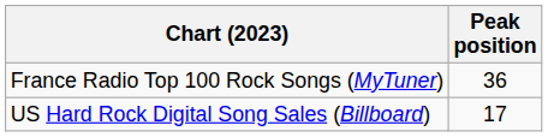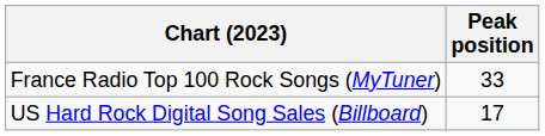France Radio Top 100 Rock Songs (MyTuner) | Peak position: 36 -> 33
